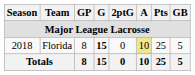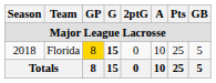2018 | GP: no background -> gold background
2018 | A: khaki background -> no background
